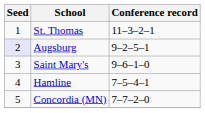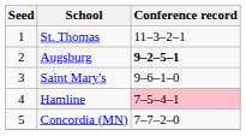Augsburg | Seed: lavender background -> no background
Augsburg | Conference record: normal -> bold
Hamline | Conference record: no background -> pink background
